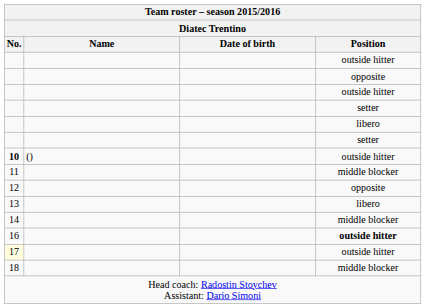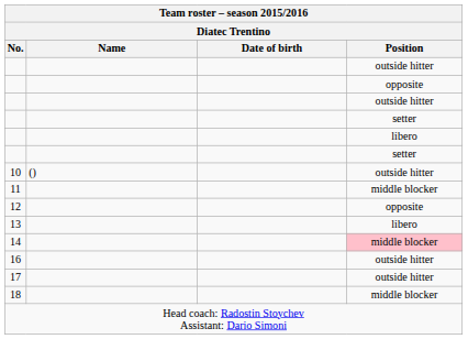10 | No.: bold -> normal
14 | Position: no background -> pink background
16 | Position: bold -> normal
17 | No.: lightyellow background -> no background
